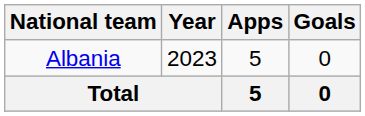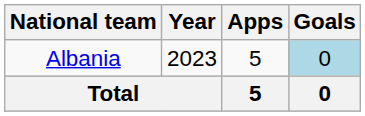Albania | Goals: no background -> lightblue background
